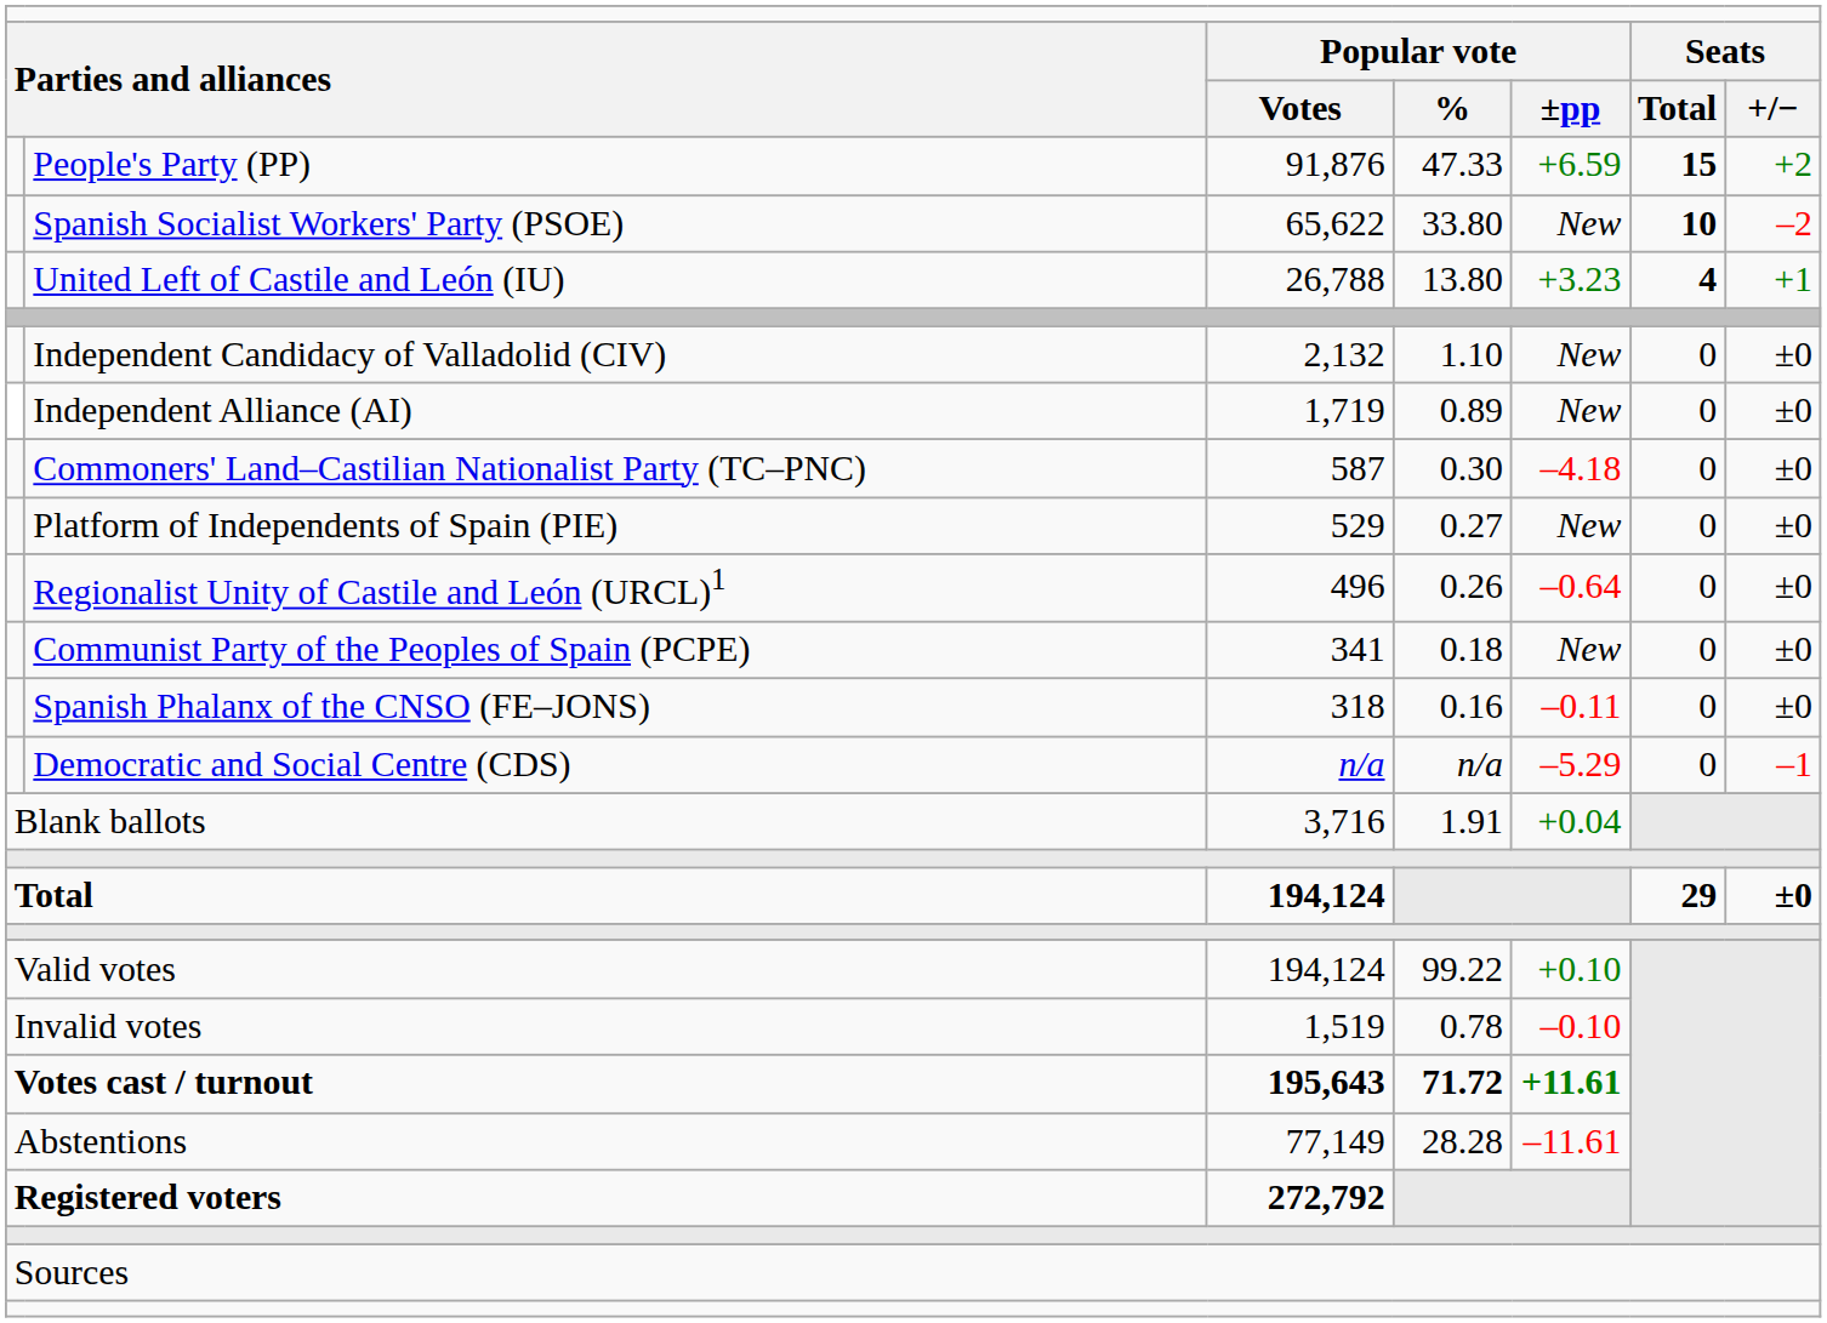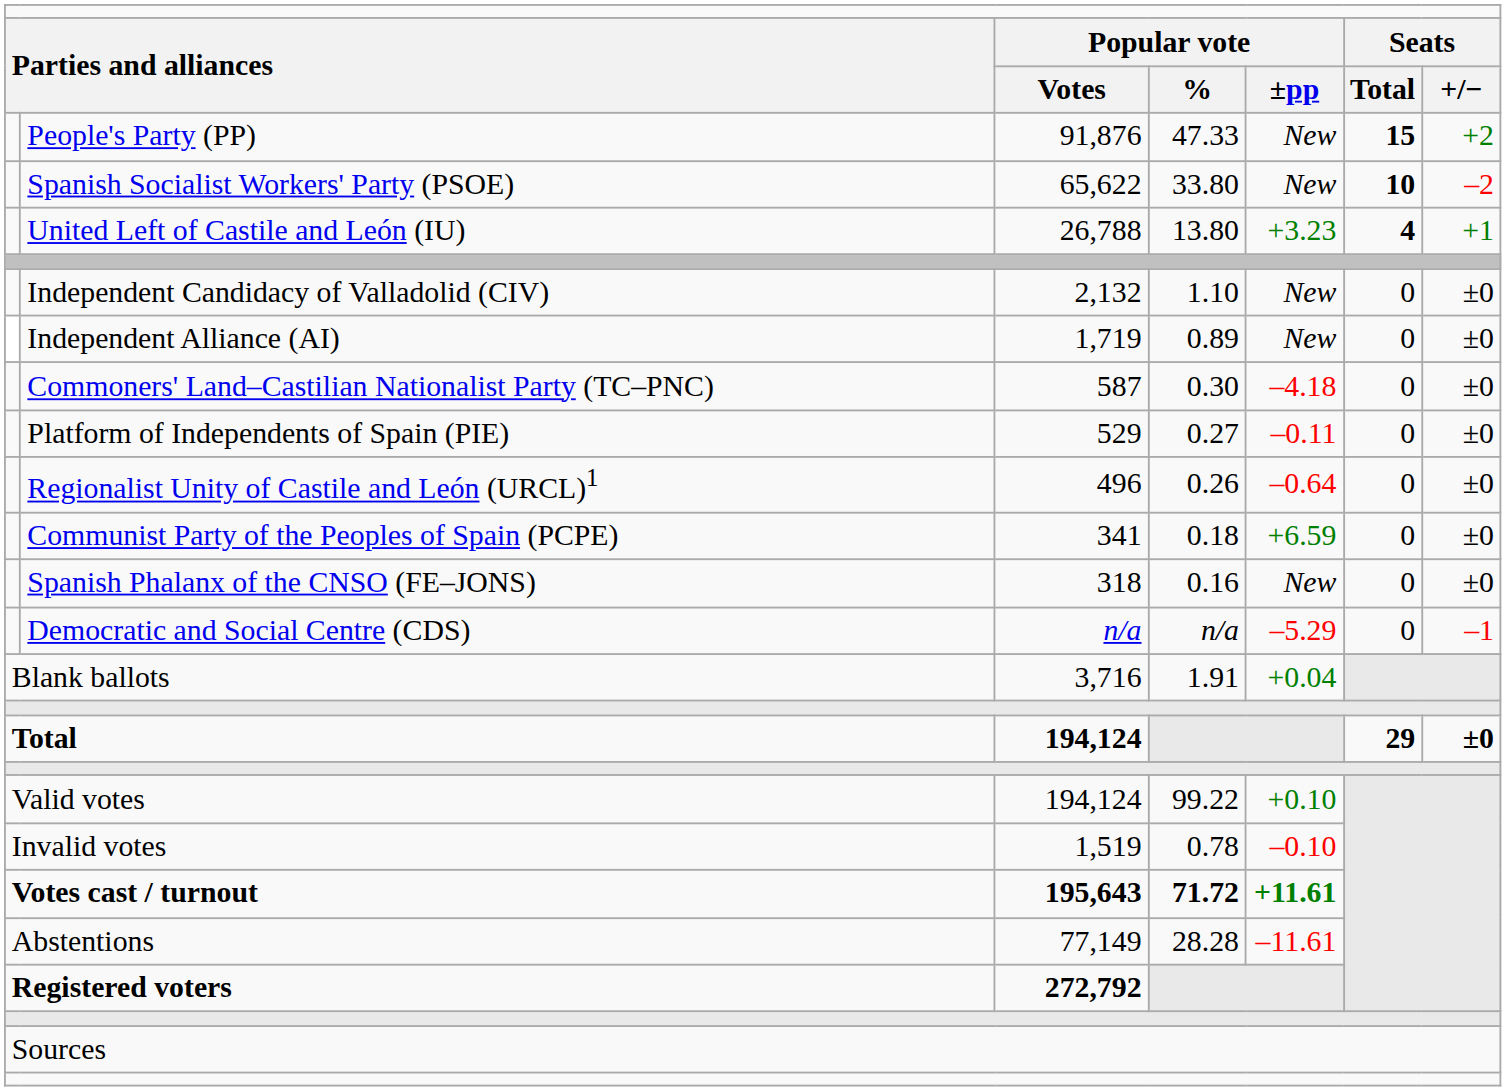People's Party (PP) | column 5: +6.59 -> New
Platform of Independents of Spain (PIE) | column 5: New -> –0.11
Communist Party of the Peoples of Spain (PCPE) | column 5: New -> +6.59
Spanish Phalanx of the CNSO (FE–JONS) | column 5: –0.11 -> New
